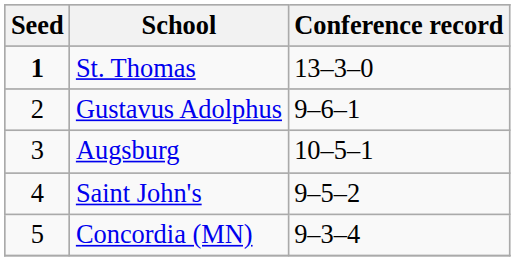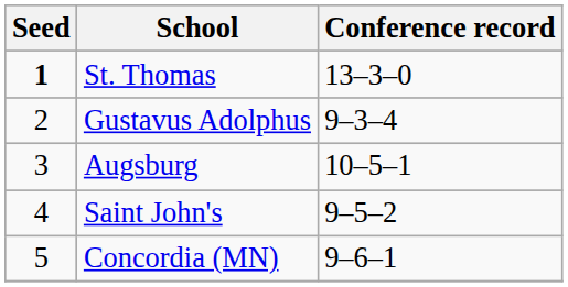Gustavus Adolphus | Conference record: 9–6–1 -> 9–3–4
Concordia (MN) | Conference record: 9–3–4 -> 9–6–1
